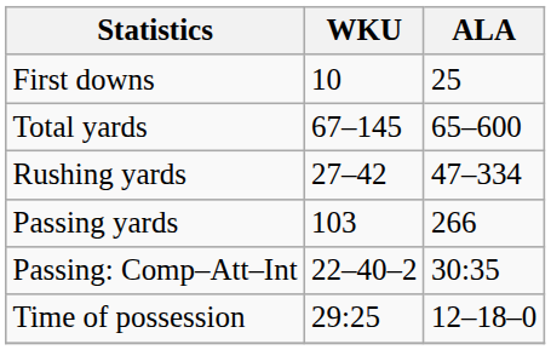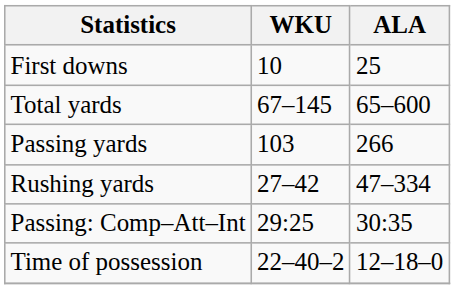rows swapped: Rushing yards <-> Passing yards
Passing: Comp–Att–Int | WKU: 22–40–2 -> 29:25
Time of possession | WKU: 29:25 -> 22–40–2
